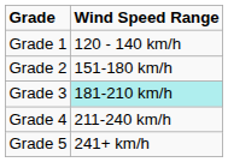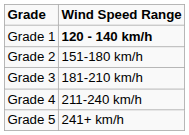Grade 1 | Wind Speed Range: normal -> bold
Grade 3 | Wind Speed Range: paleturquoise background -> no background
